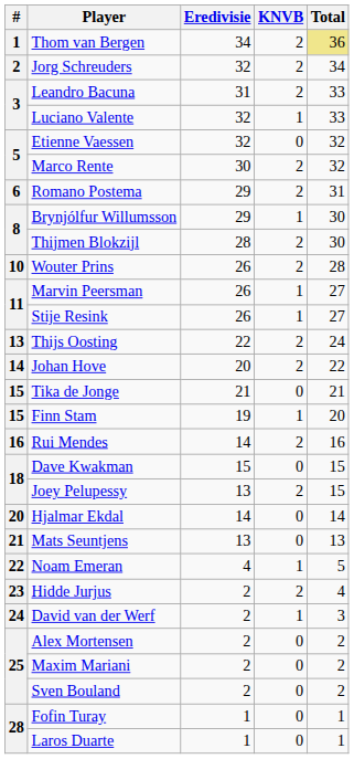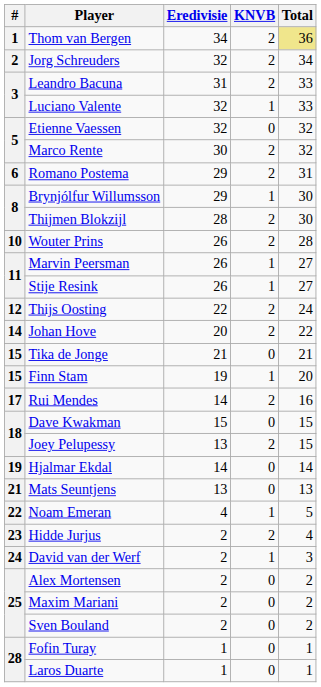Thijs Oosting | #: 13 -> 12
Rui Mendes | #: 16 -> 17
Hjalmar Ekdal | #: 20 -> 19
